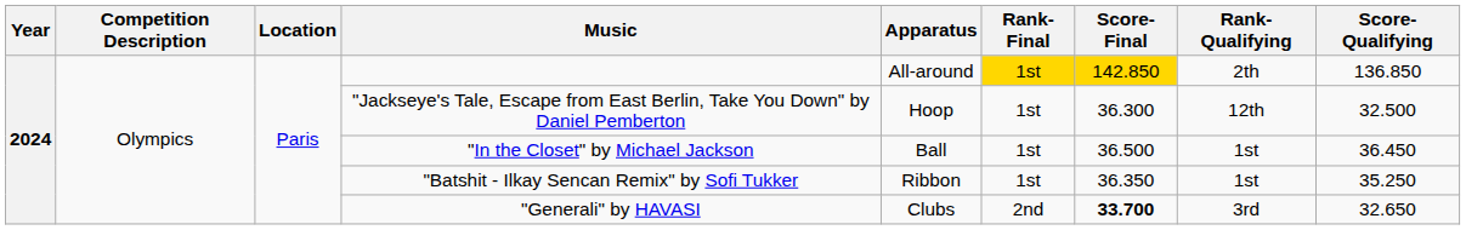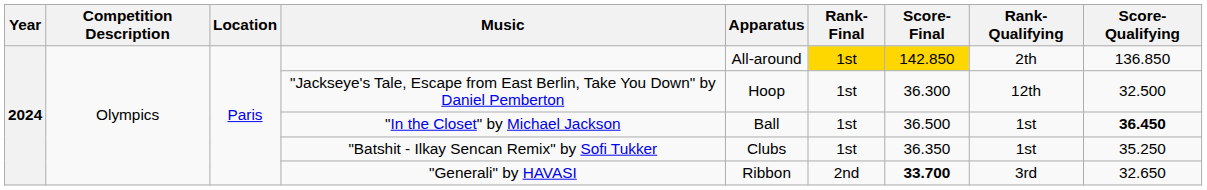"In the Closet" by Michael Jackson | Score-Qualifying: normal -> bold
"Batshit - Ilkay Sencan Remix" by Sofi Tukker | Apparatus: Ribbon -> Clubs
"Generali" by HAVASI | Apparatus: Clubs -> Ribbon
